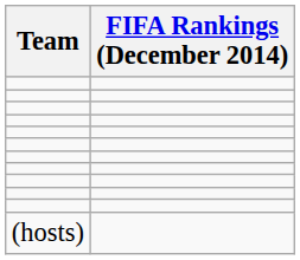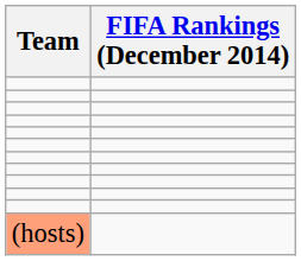row 13 | Team: no background -> lightsalmon background
